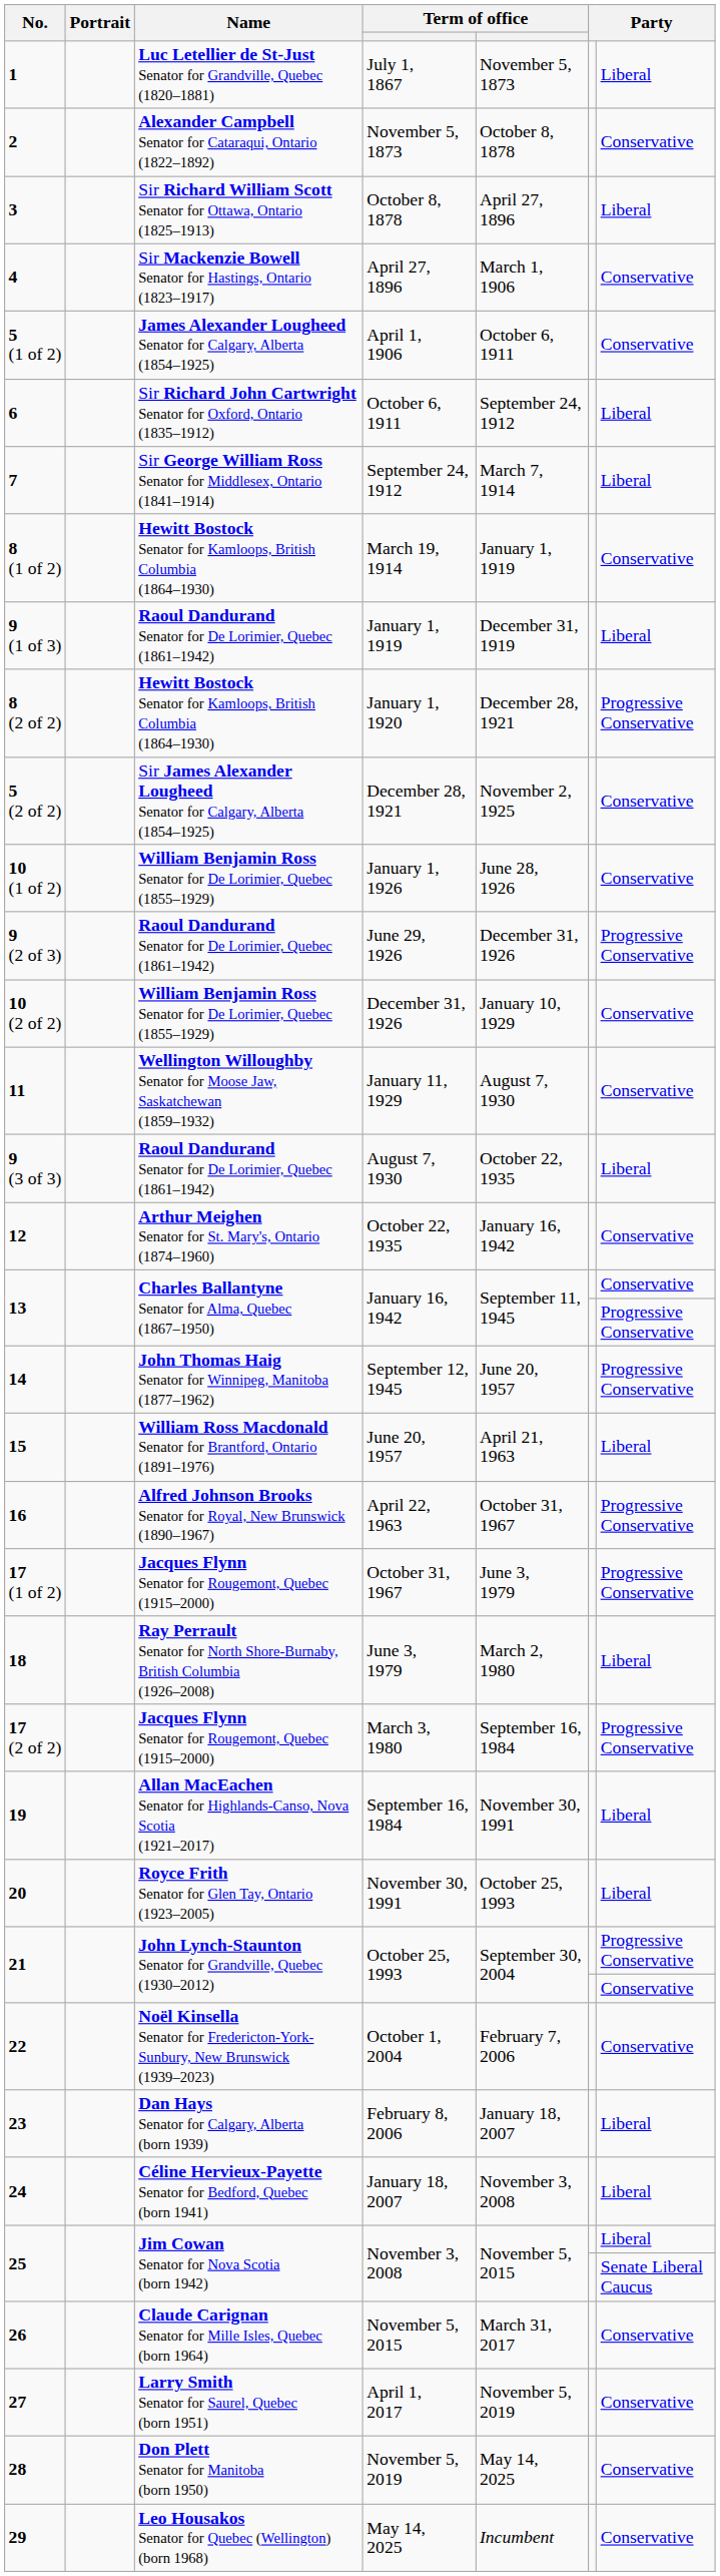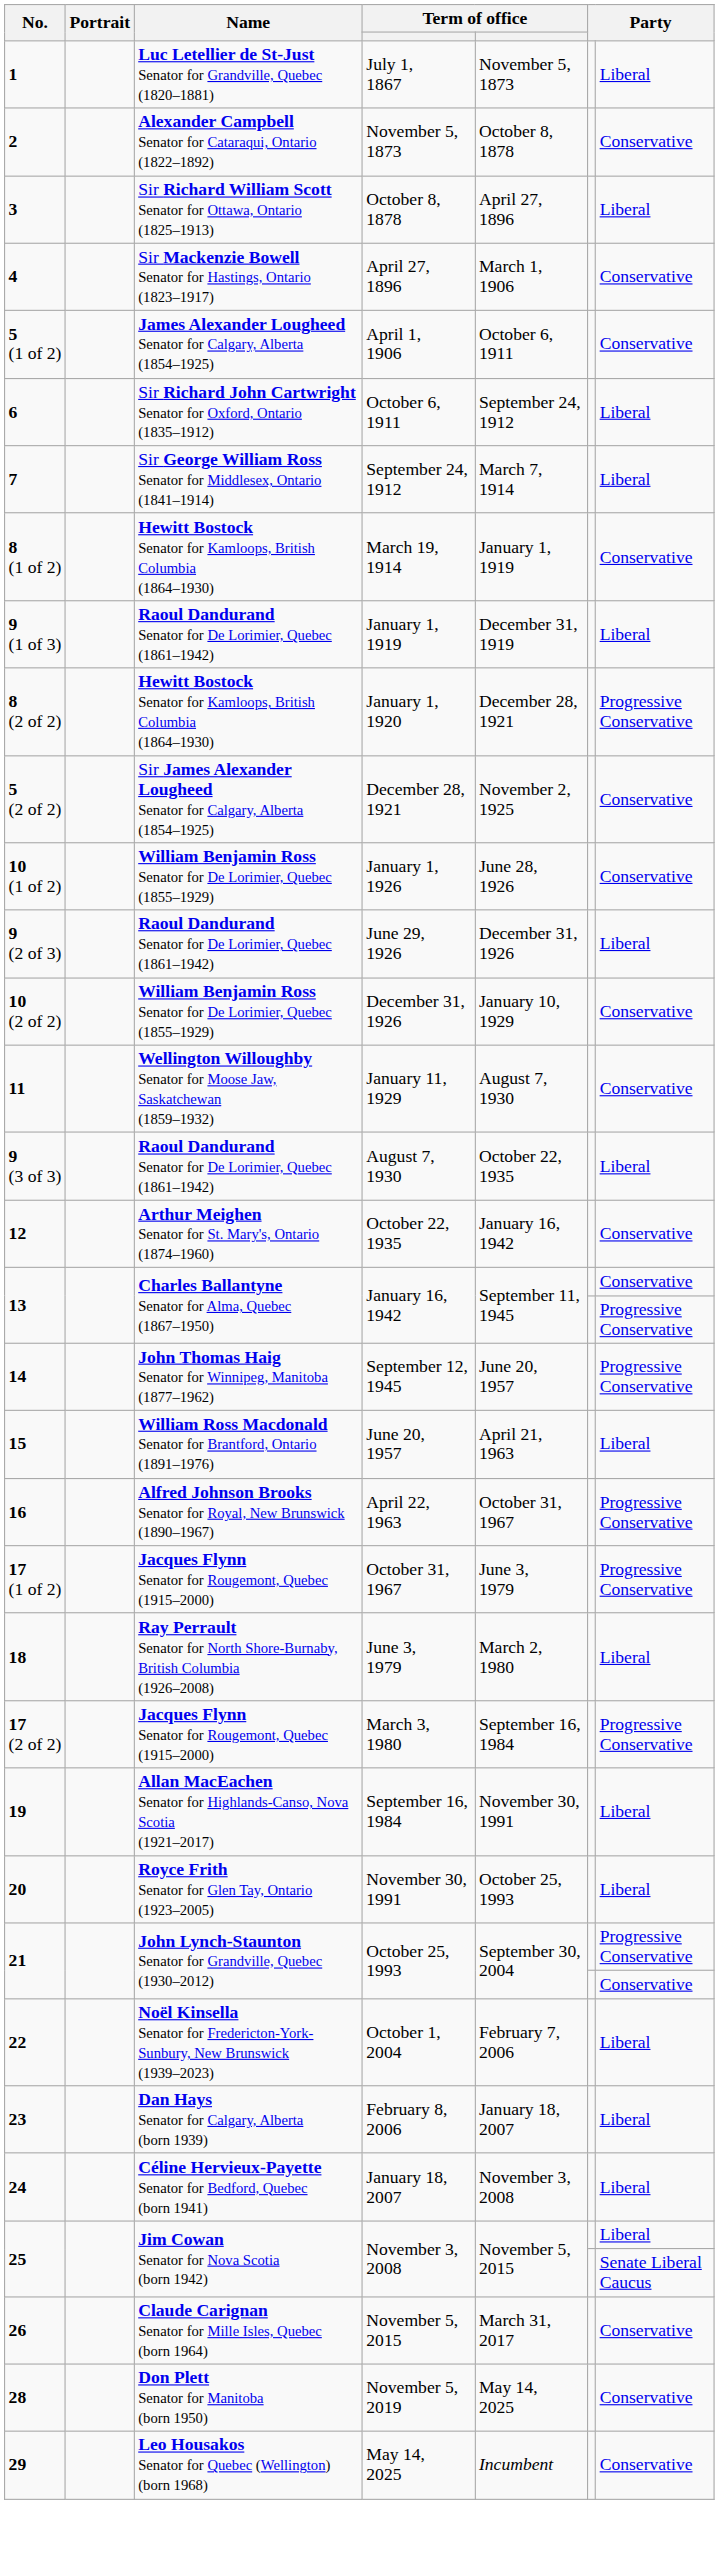June 29, 1926 | column 7: Progressive Conservative -> Liberal
October 1, 2004 | column 7: Conservative -> Liberal
- row: 27 | Larry Smith Senator for Saurel, Quebec (born 1951) | April 1, 2017 | November 5, 2019 | Conservative
